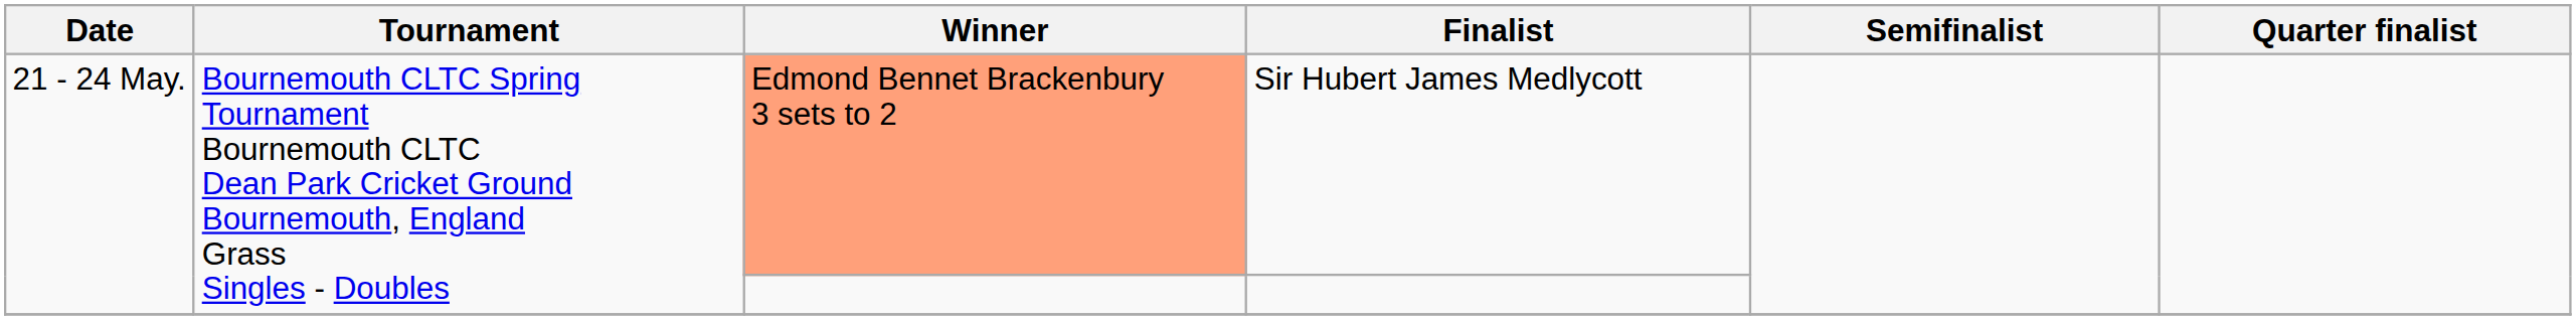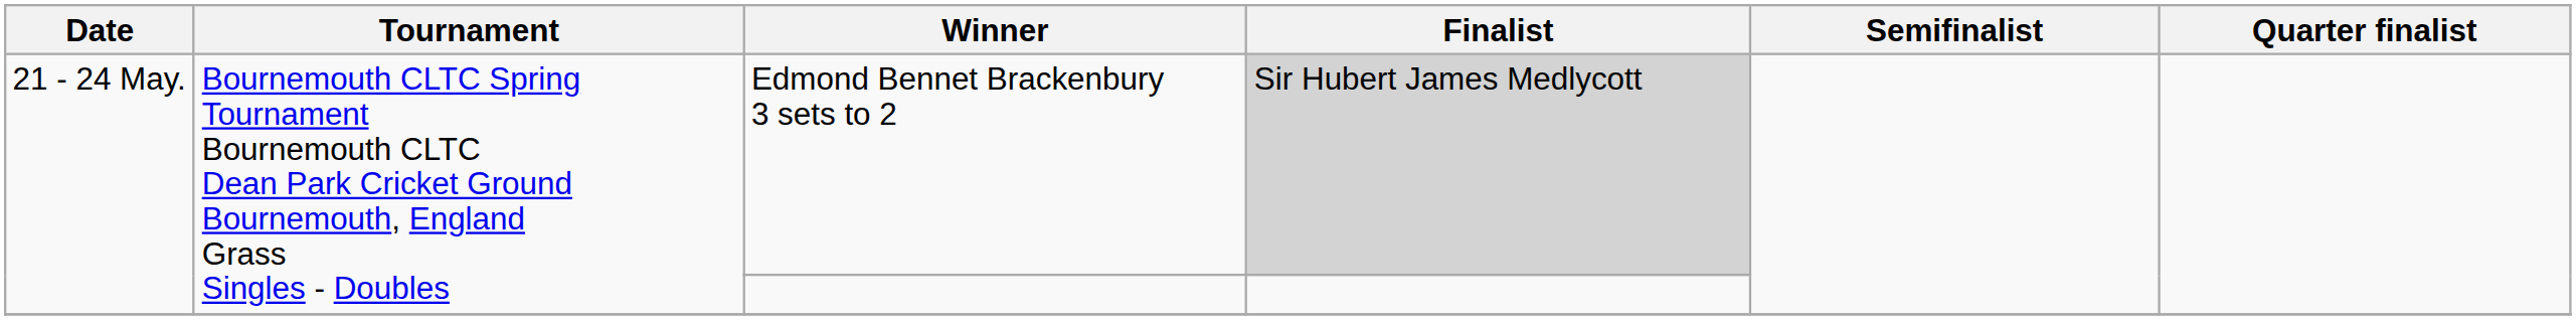Edmond Bennet Brackenbury 3 sets to 2 | Winner: lightsalmon background -> no background
Edmond Bennet Brackenbury 3 sets to 2 | Finalist: no background -> lightgrey background
